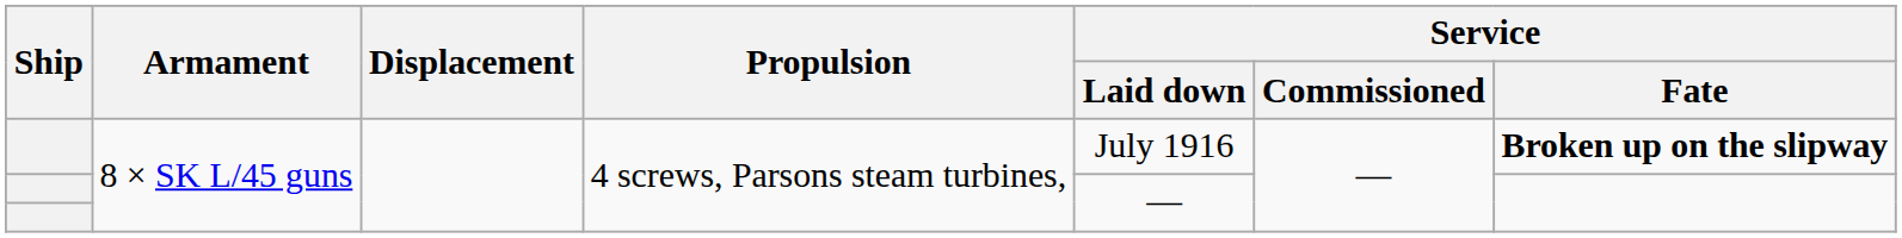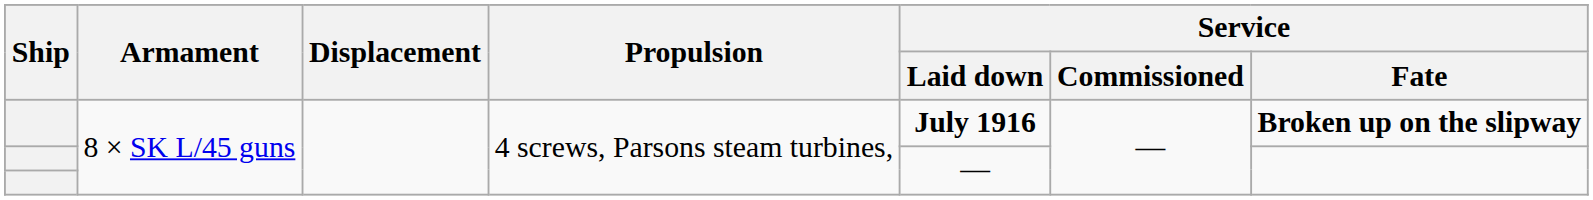row 3 | Service / Laid down: normal -> bold
